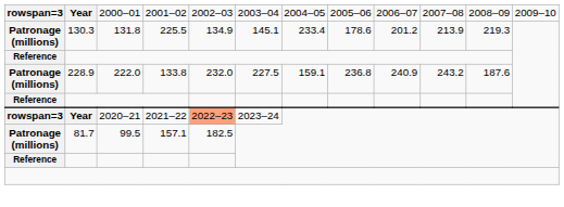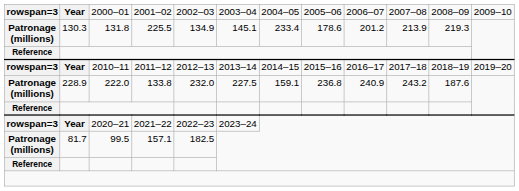+ row: rowspan=3 | Year | 2010–11 | 2011–12 | 2012–13 | 2013–14 | 2014–15 | 2015–16 | 2016–17 | 2017–18 | 2018–19 | 2019–20
2020–21 | column 5: lightsalmon background -> no background
